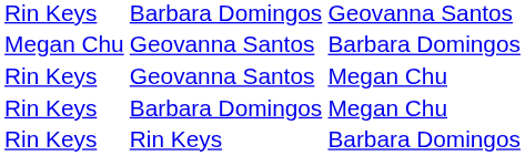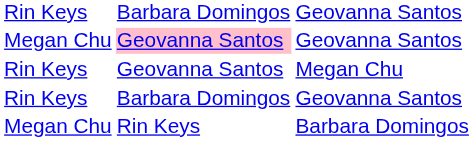row 2 | column 2: no background -> pink background
row 2 | column 3: Barbara Domingos -> Geovanna Santos
row 4 | column 3: Megan Chu -> Geovanna Santos
row 5 | column 1: Rin Keys -> Megan Chu
